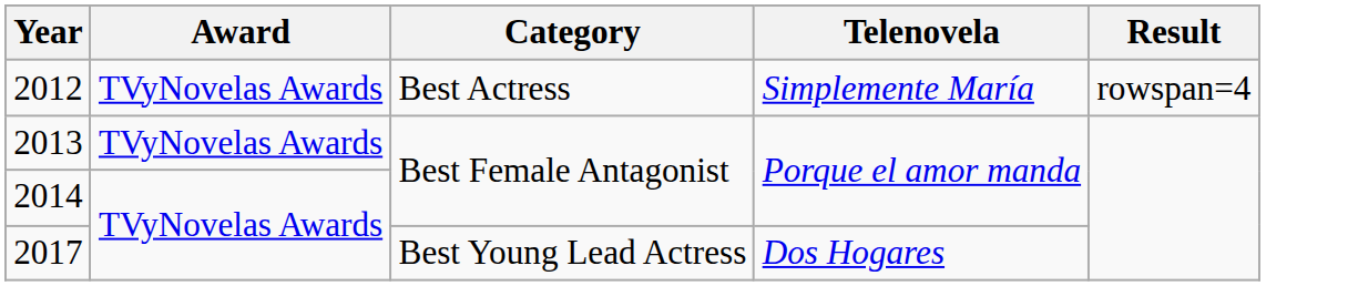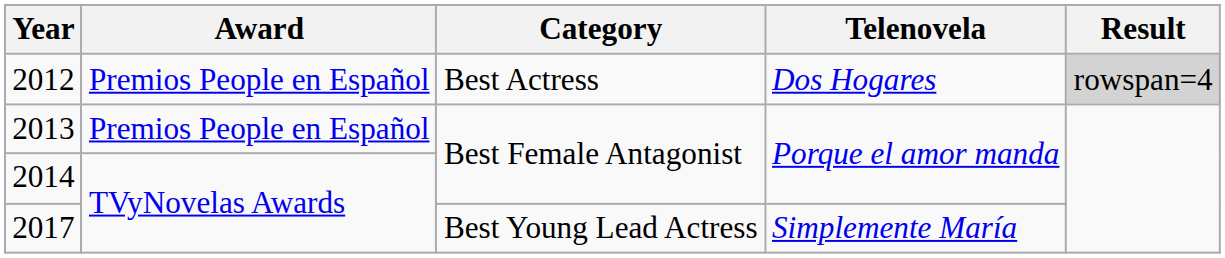2012 | Award: TVyNovelas Awards -> Premios People en Español
2012 | Telenovela: Simplemente María -> Dos Hogares
2012 | Result: no background -> lightgrey background
2013 | Award: TVyNovelas Awards -> Premios People en Español
2017 | Telenovela: Dos Hogares -> Simplemente María
